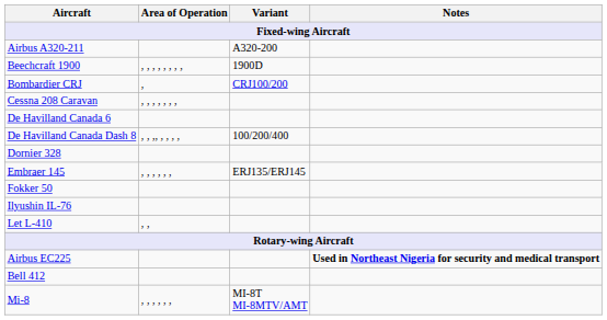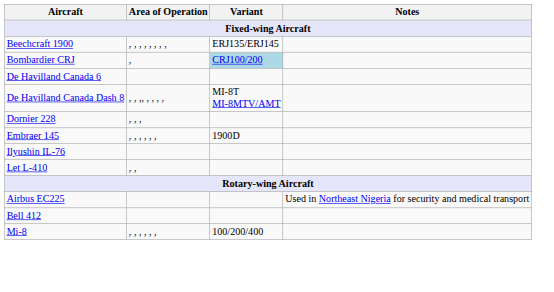- row: Airbus A320-211 | A320-200
Beechcraft 1900 | Variant: 1900D -> ERJ135/ERJ145
Bombardier CRJ | Variant: no background -> lightblue background
- row: Cessna 208 Caravan | , , , , , , ,
De Havilland Canada Dash 8 | Variant: 100/200/400 -> MI-8T MI-8MTV/AMT
+ row: Dornier 228 | , , ,
- row: Dornier 328
Embraer 145 | Variant: ERJ135/ERJ145 -> 1900D
- row: Fokker 50
Airbus EC225 | Notes: bold -> normal
Mi-8 | Variant: MI-8T MI-8MTV/AMT -> 100/200/400
